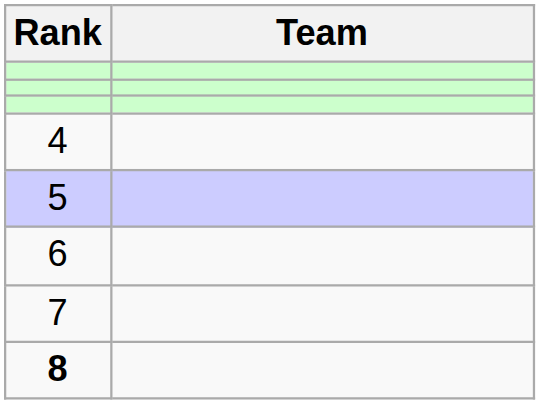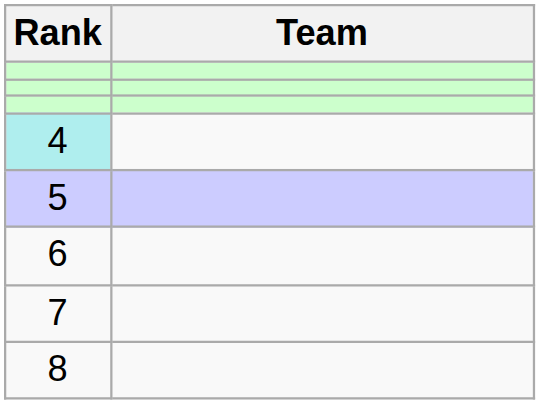row 5 | Rank: no background -> paleturquoise background
row 9 | Rank: bold -> normal
